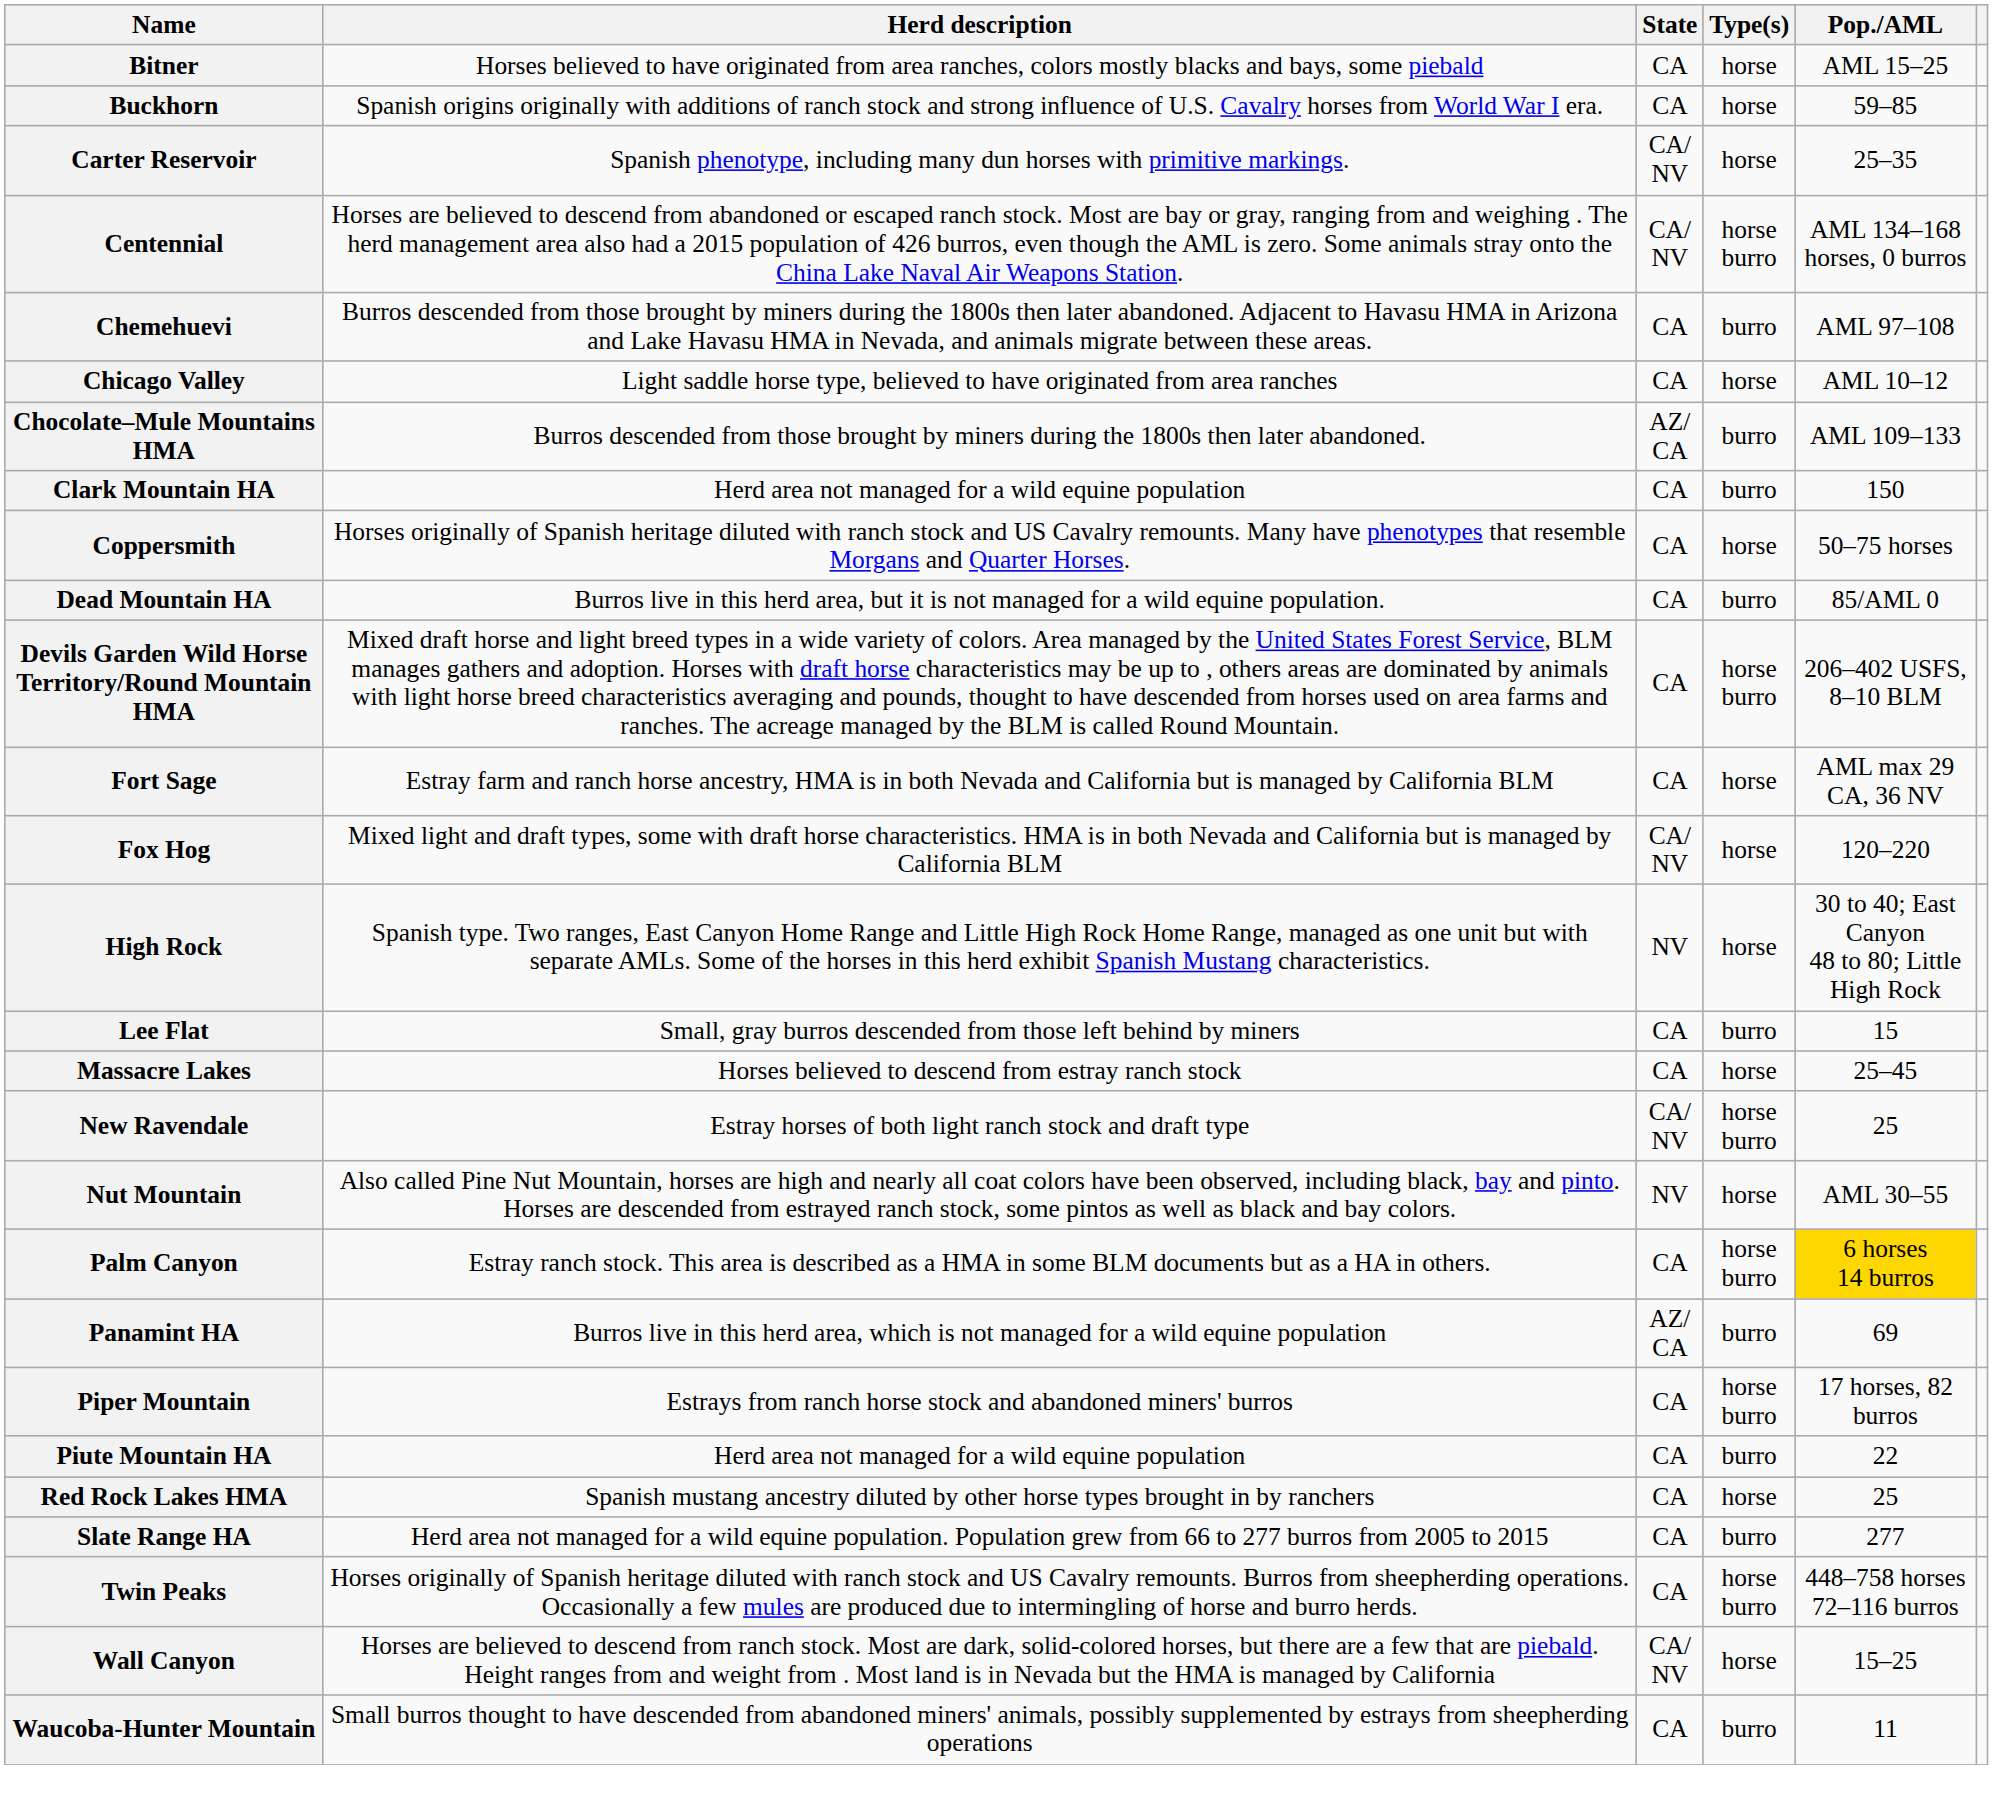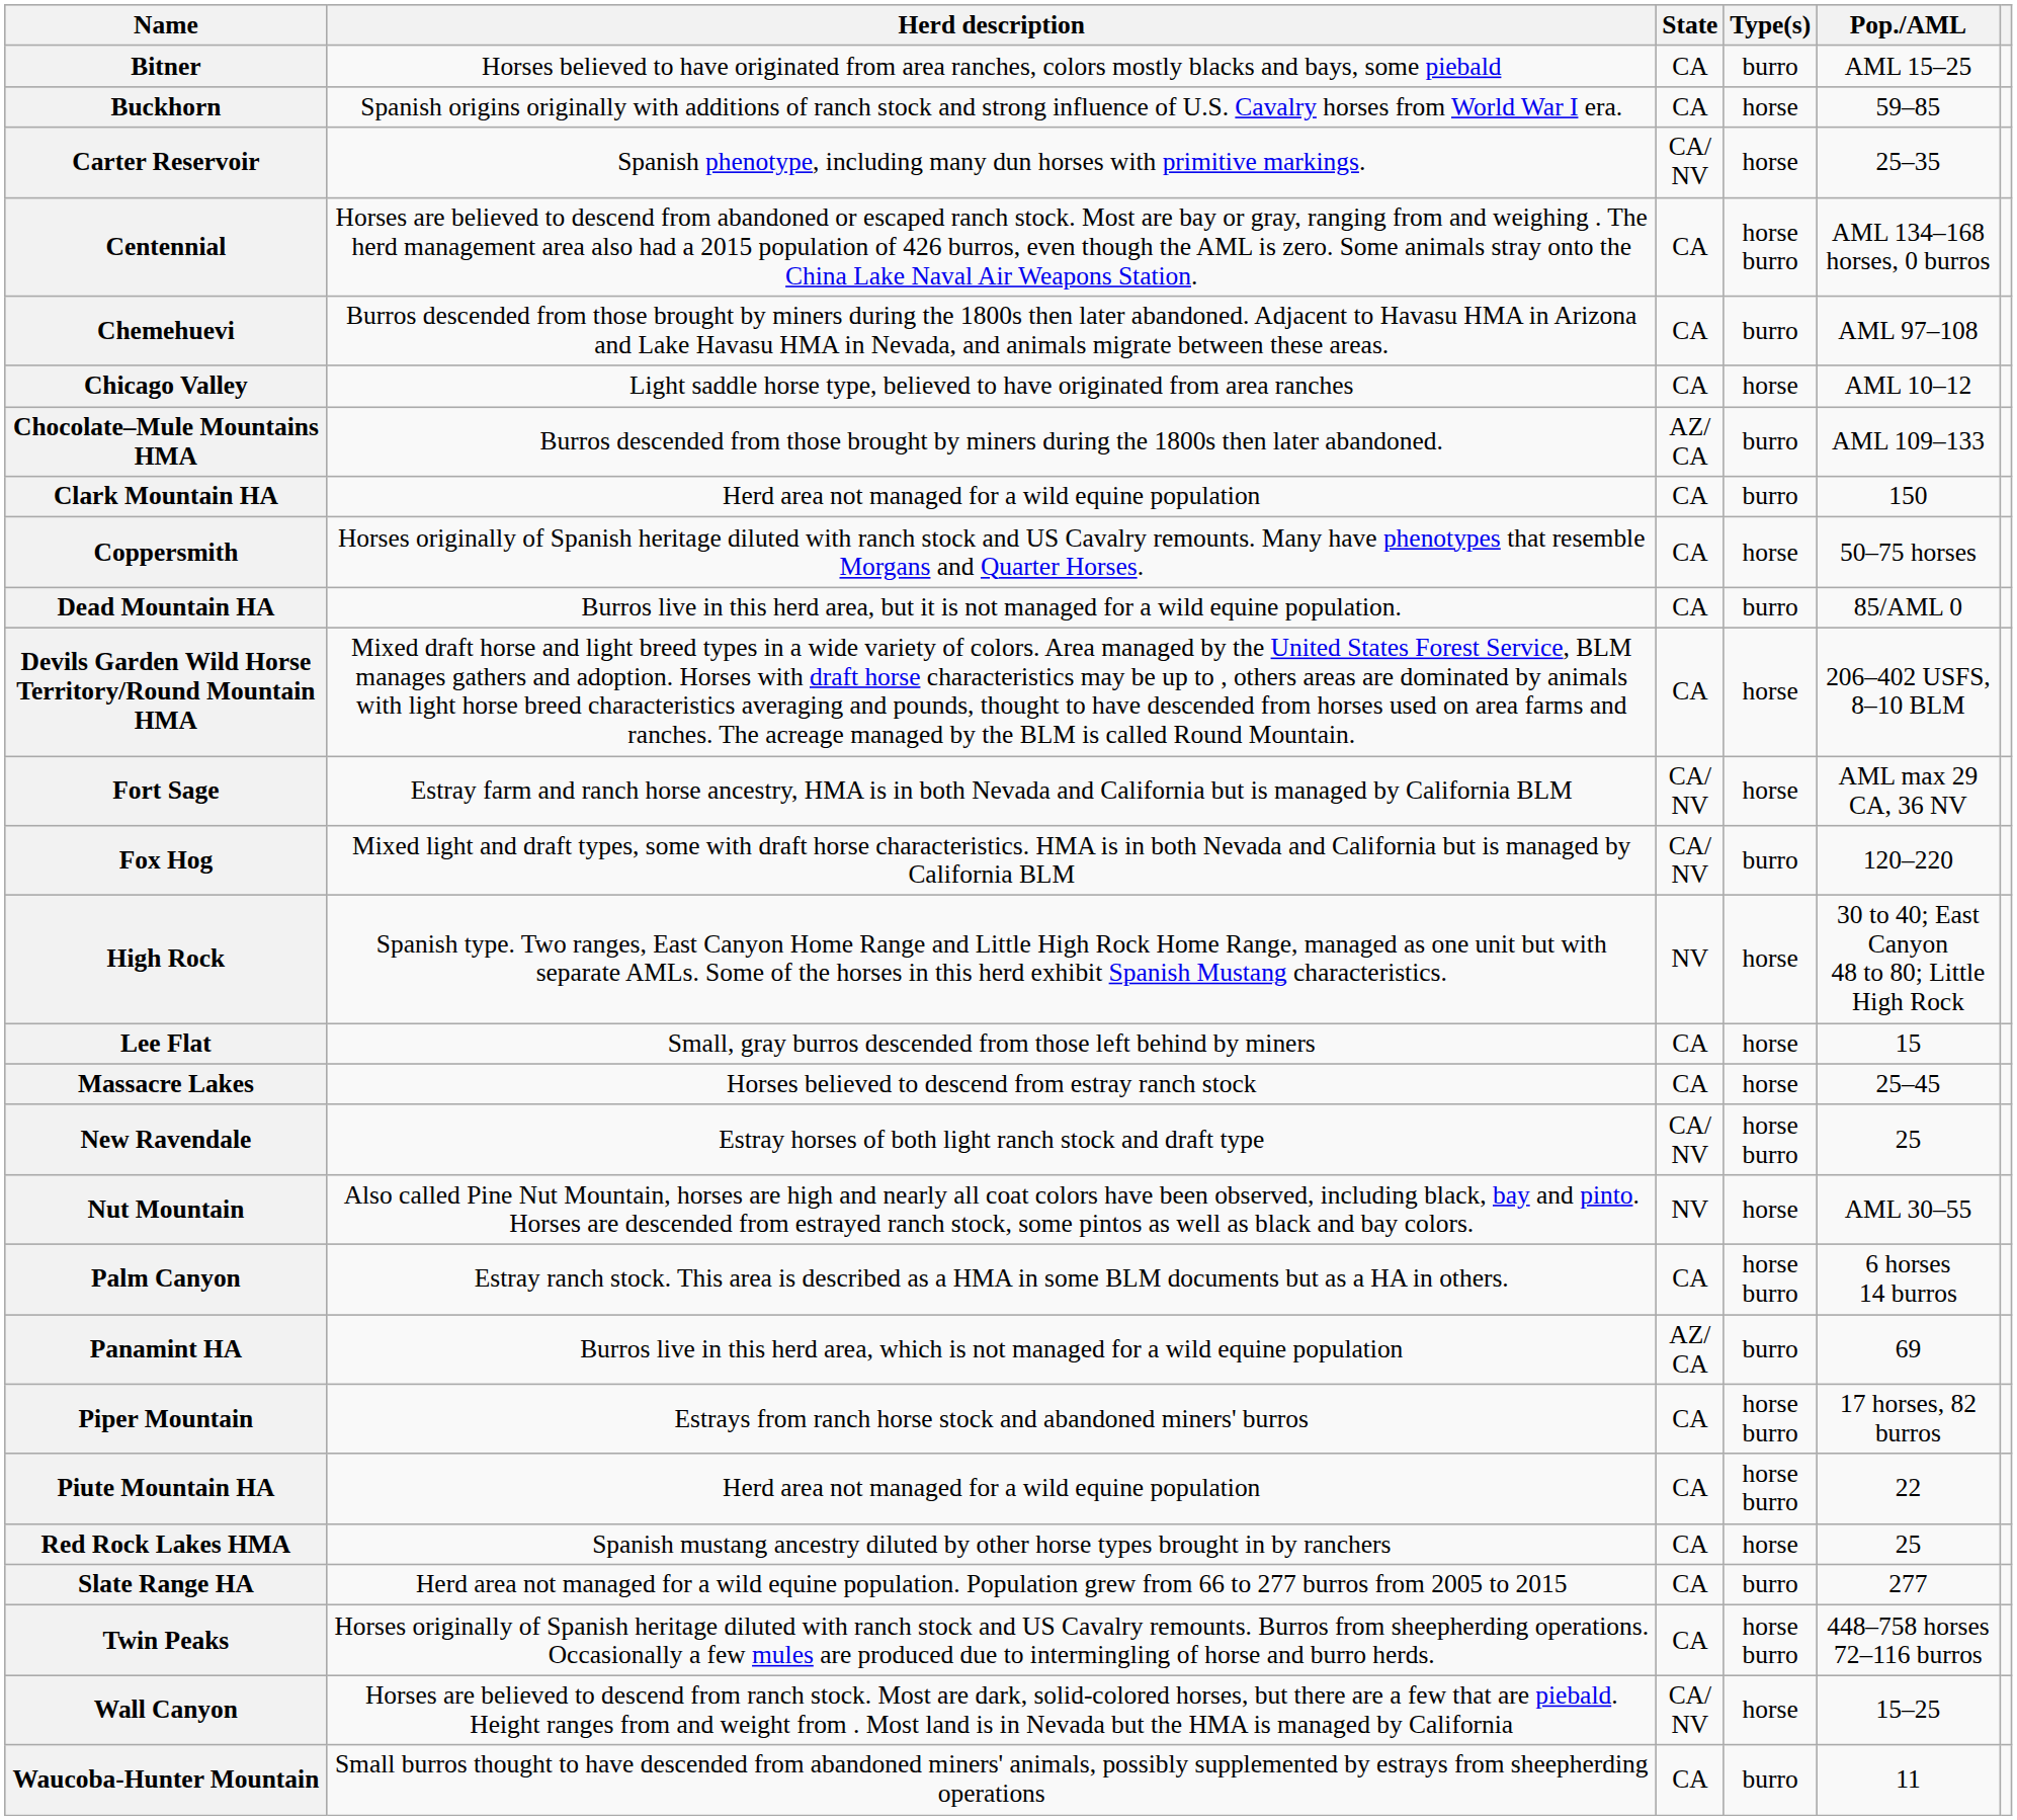Bitner | Type(s): horse -> burro
Centennial | State: CA/ NV -> CA
Devils Garden Wild Horse Territory/Round Mountain HMA | Type(s): horse burro -> horse
Fort Sage | State: CA -> CA/ NV
Fox Hog | Type(s): horse -> burro
Lee Flat | Type(s): burro -> horse
Palm Canyon | Pop./AML: gold background -> no background
Piute Mountain HA | Type(s): burro -> horse burro
